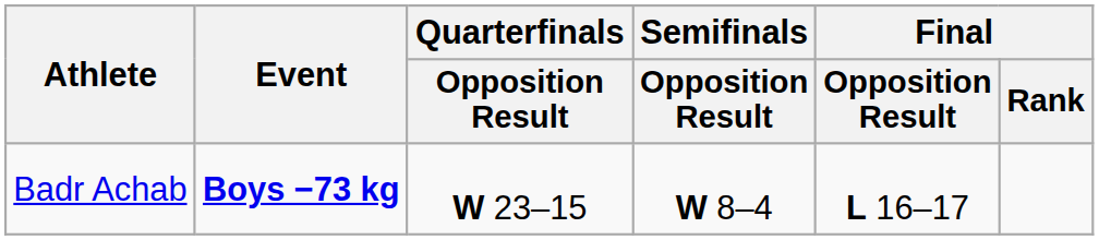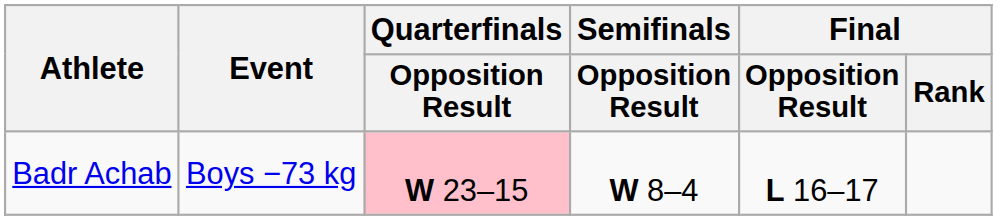Badr Achab | Event: bold -> normal
Badr Achab | Quarterfinals / Opposition Result: no background -> pink background
